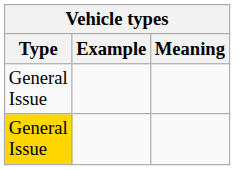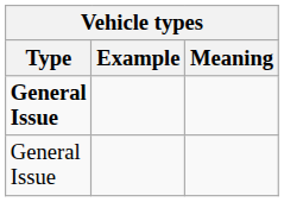row 3 | Type: normal -> bold
row 4 | Type: gold background -> no background
